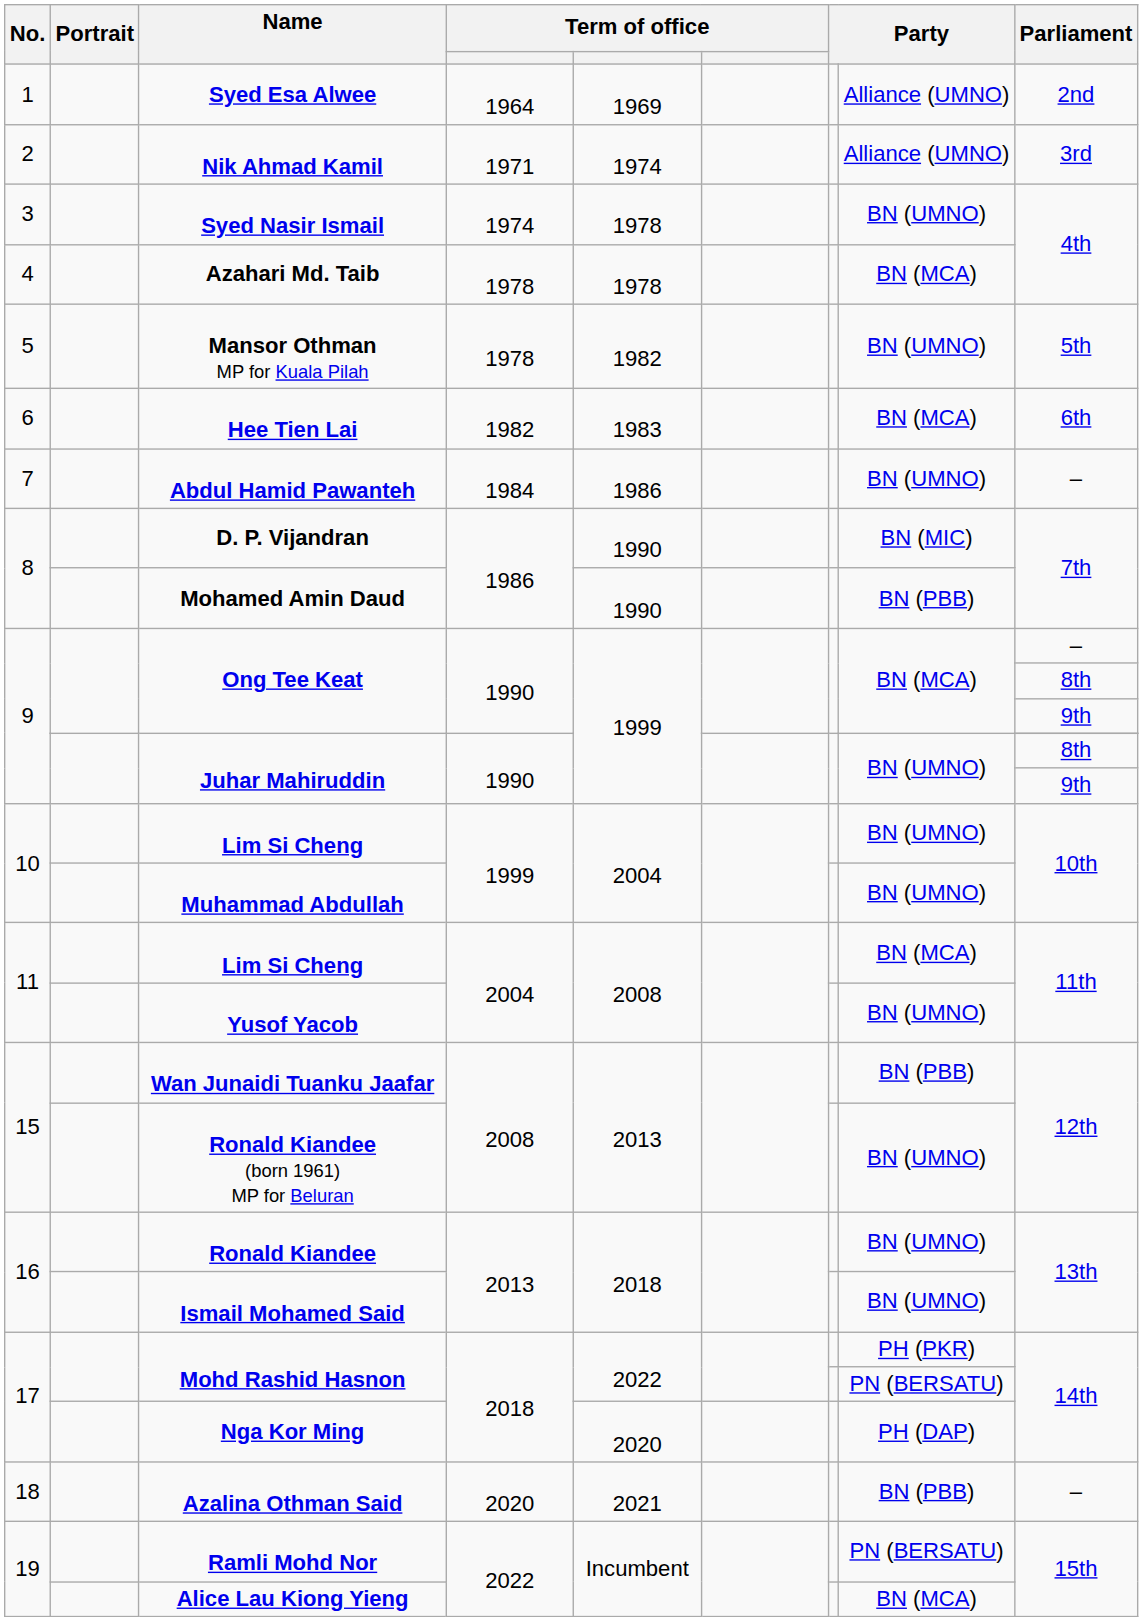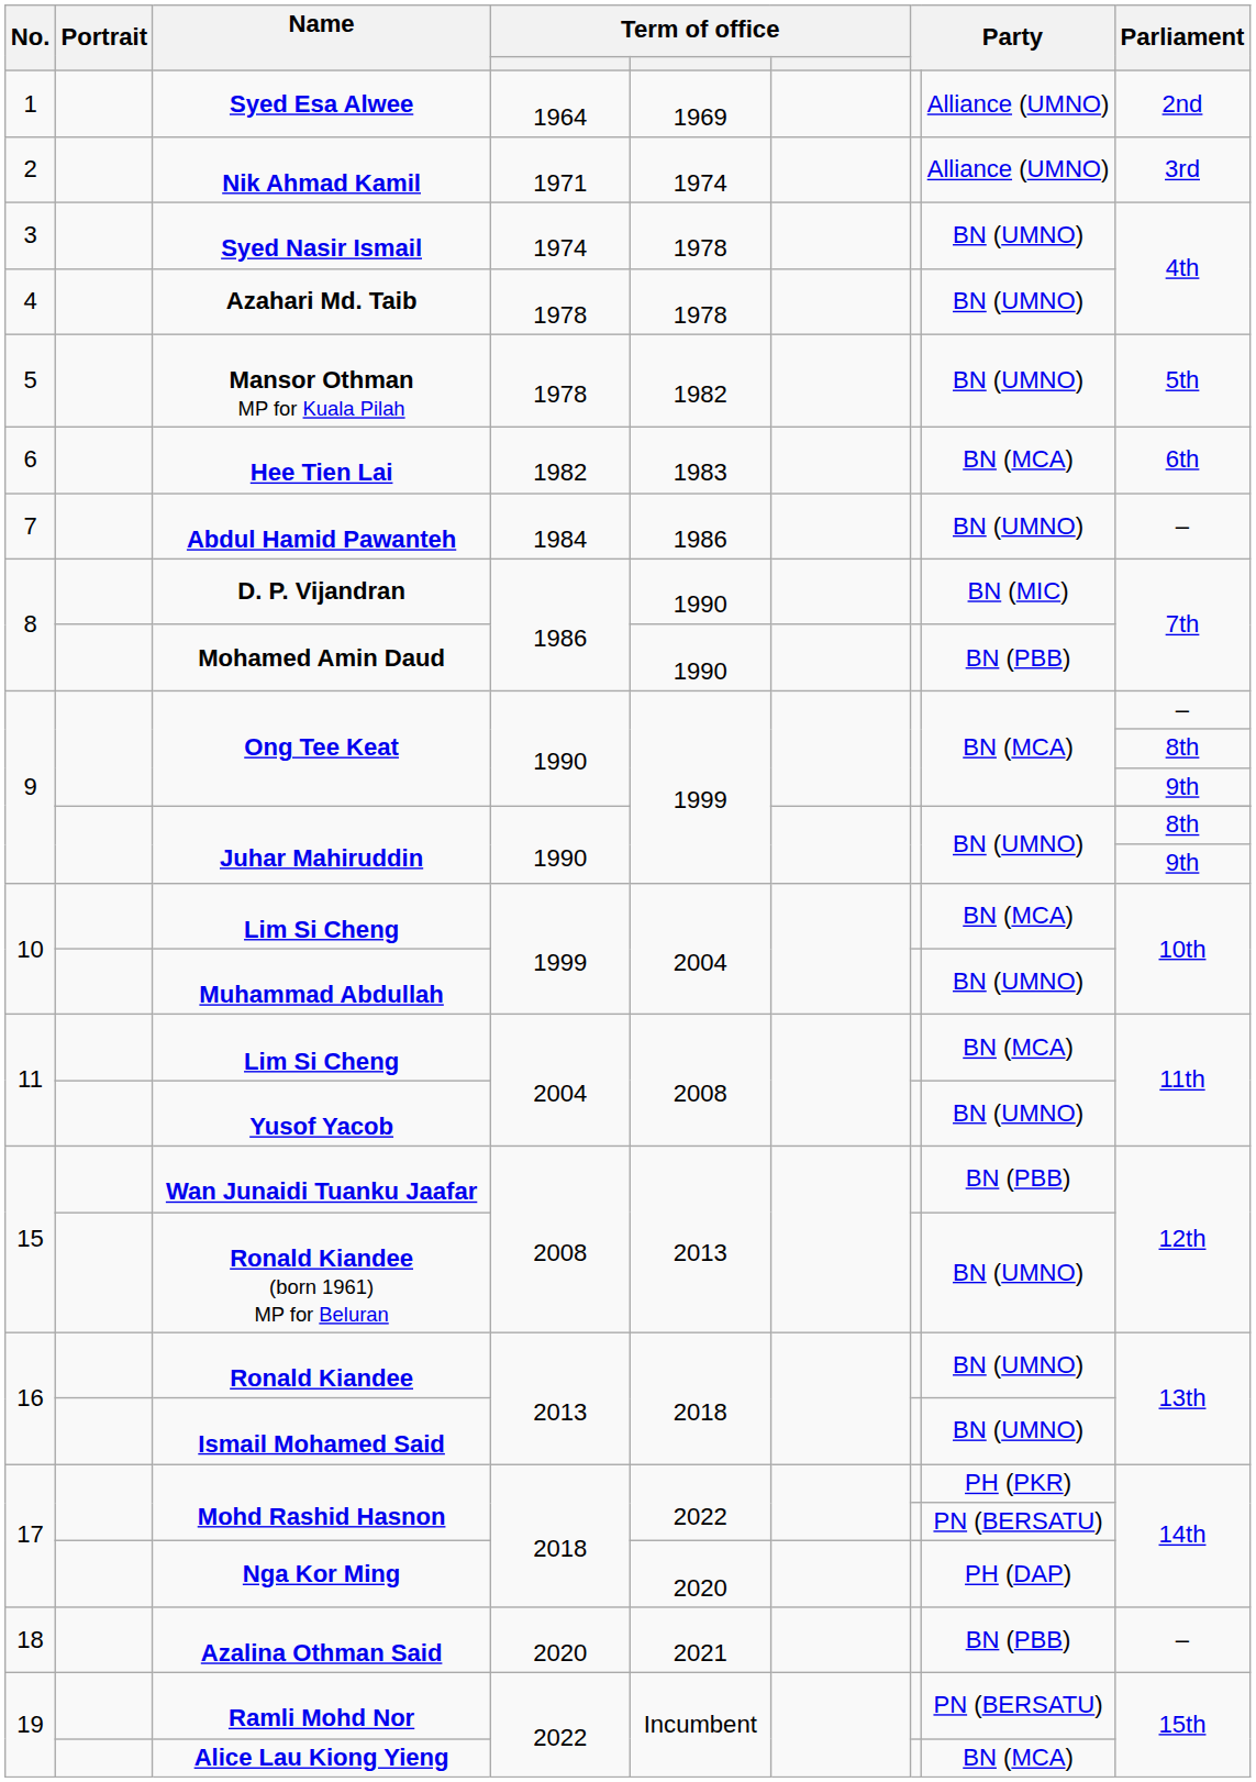Azahari Md. Taib | column 8: BN (MCA) -> BN (UMNO)
10 / Lim Si Cheng | column 8: BN (UMNO) -> BN (MCA)
